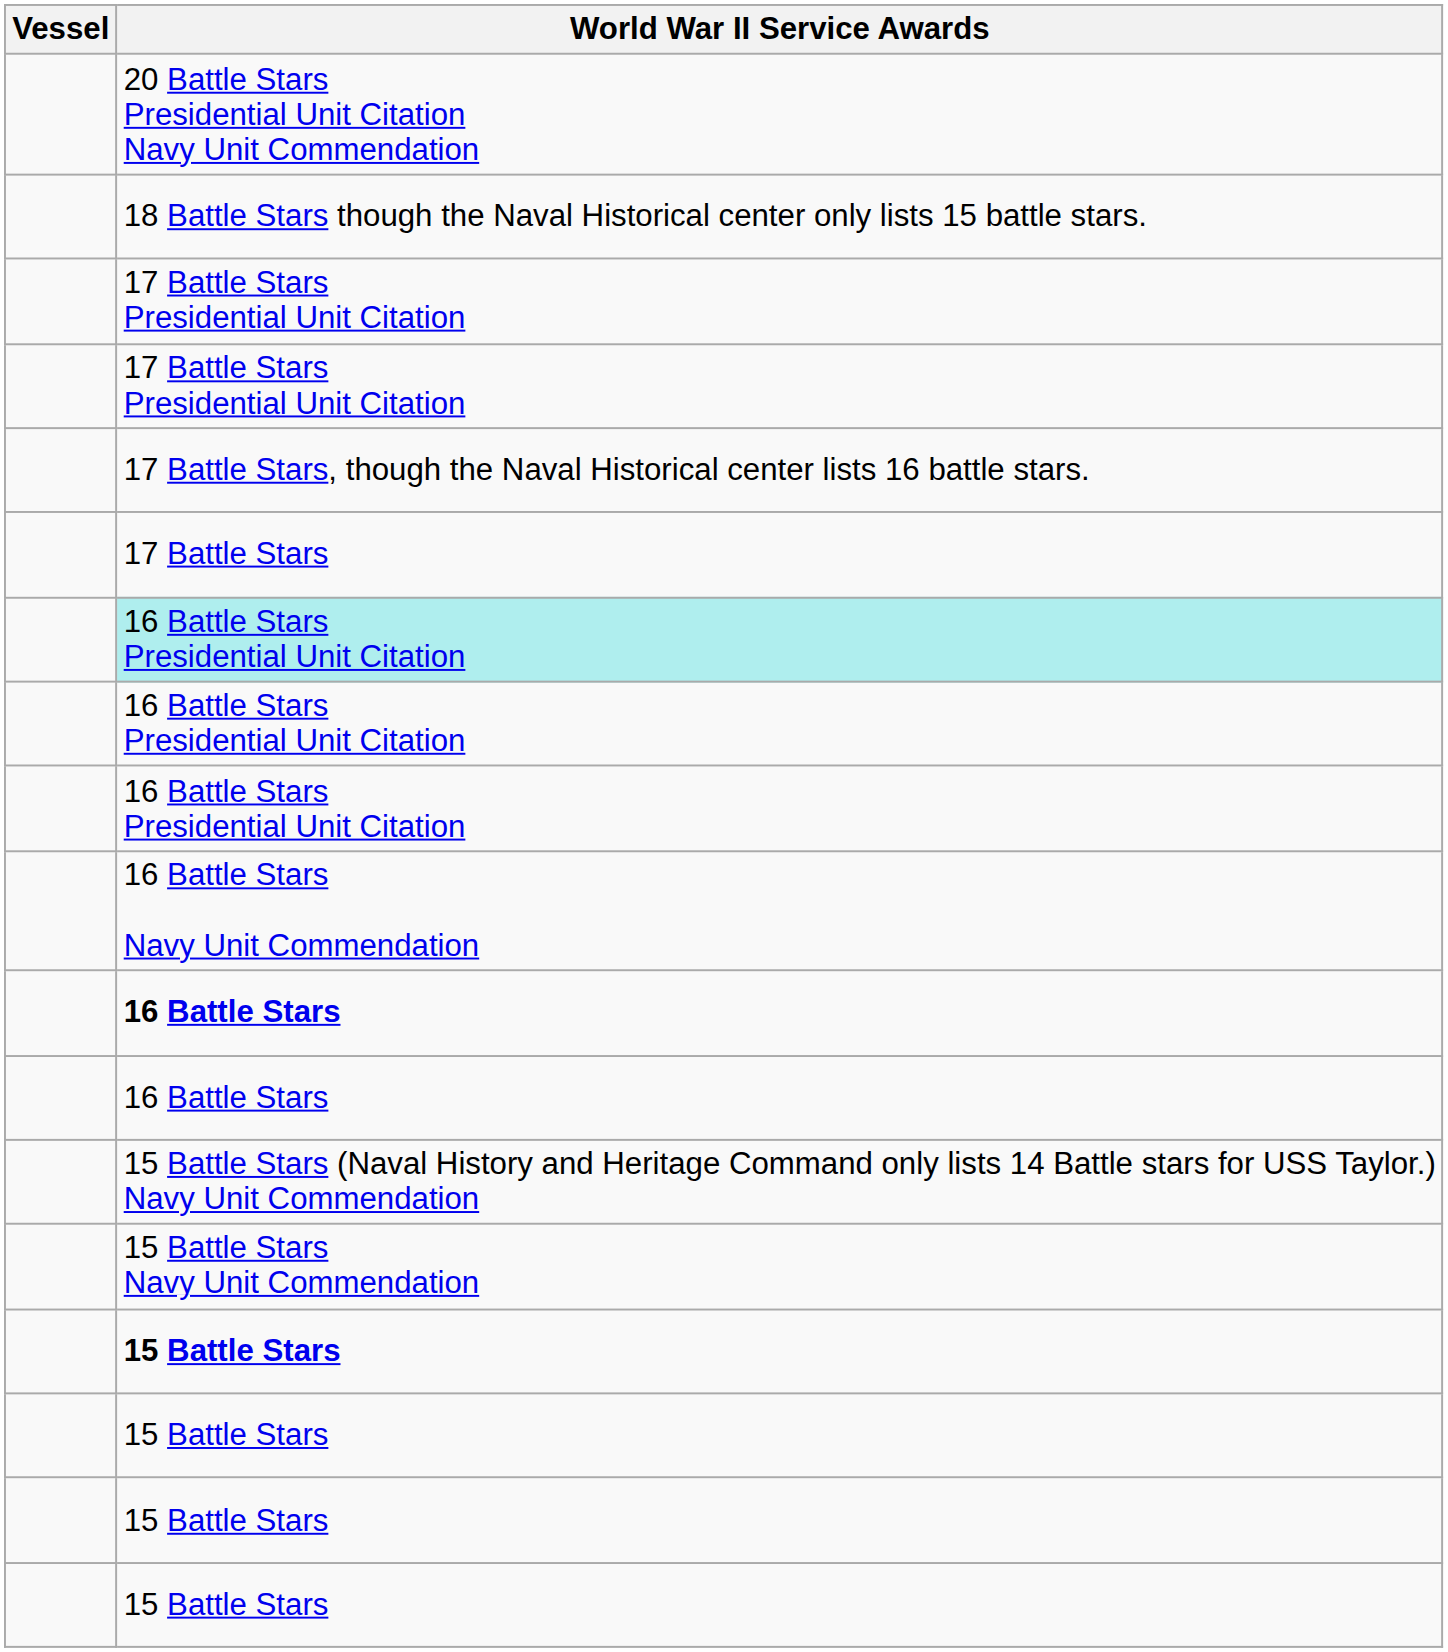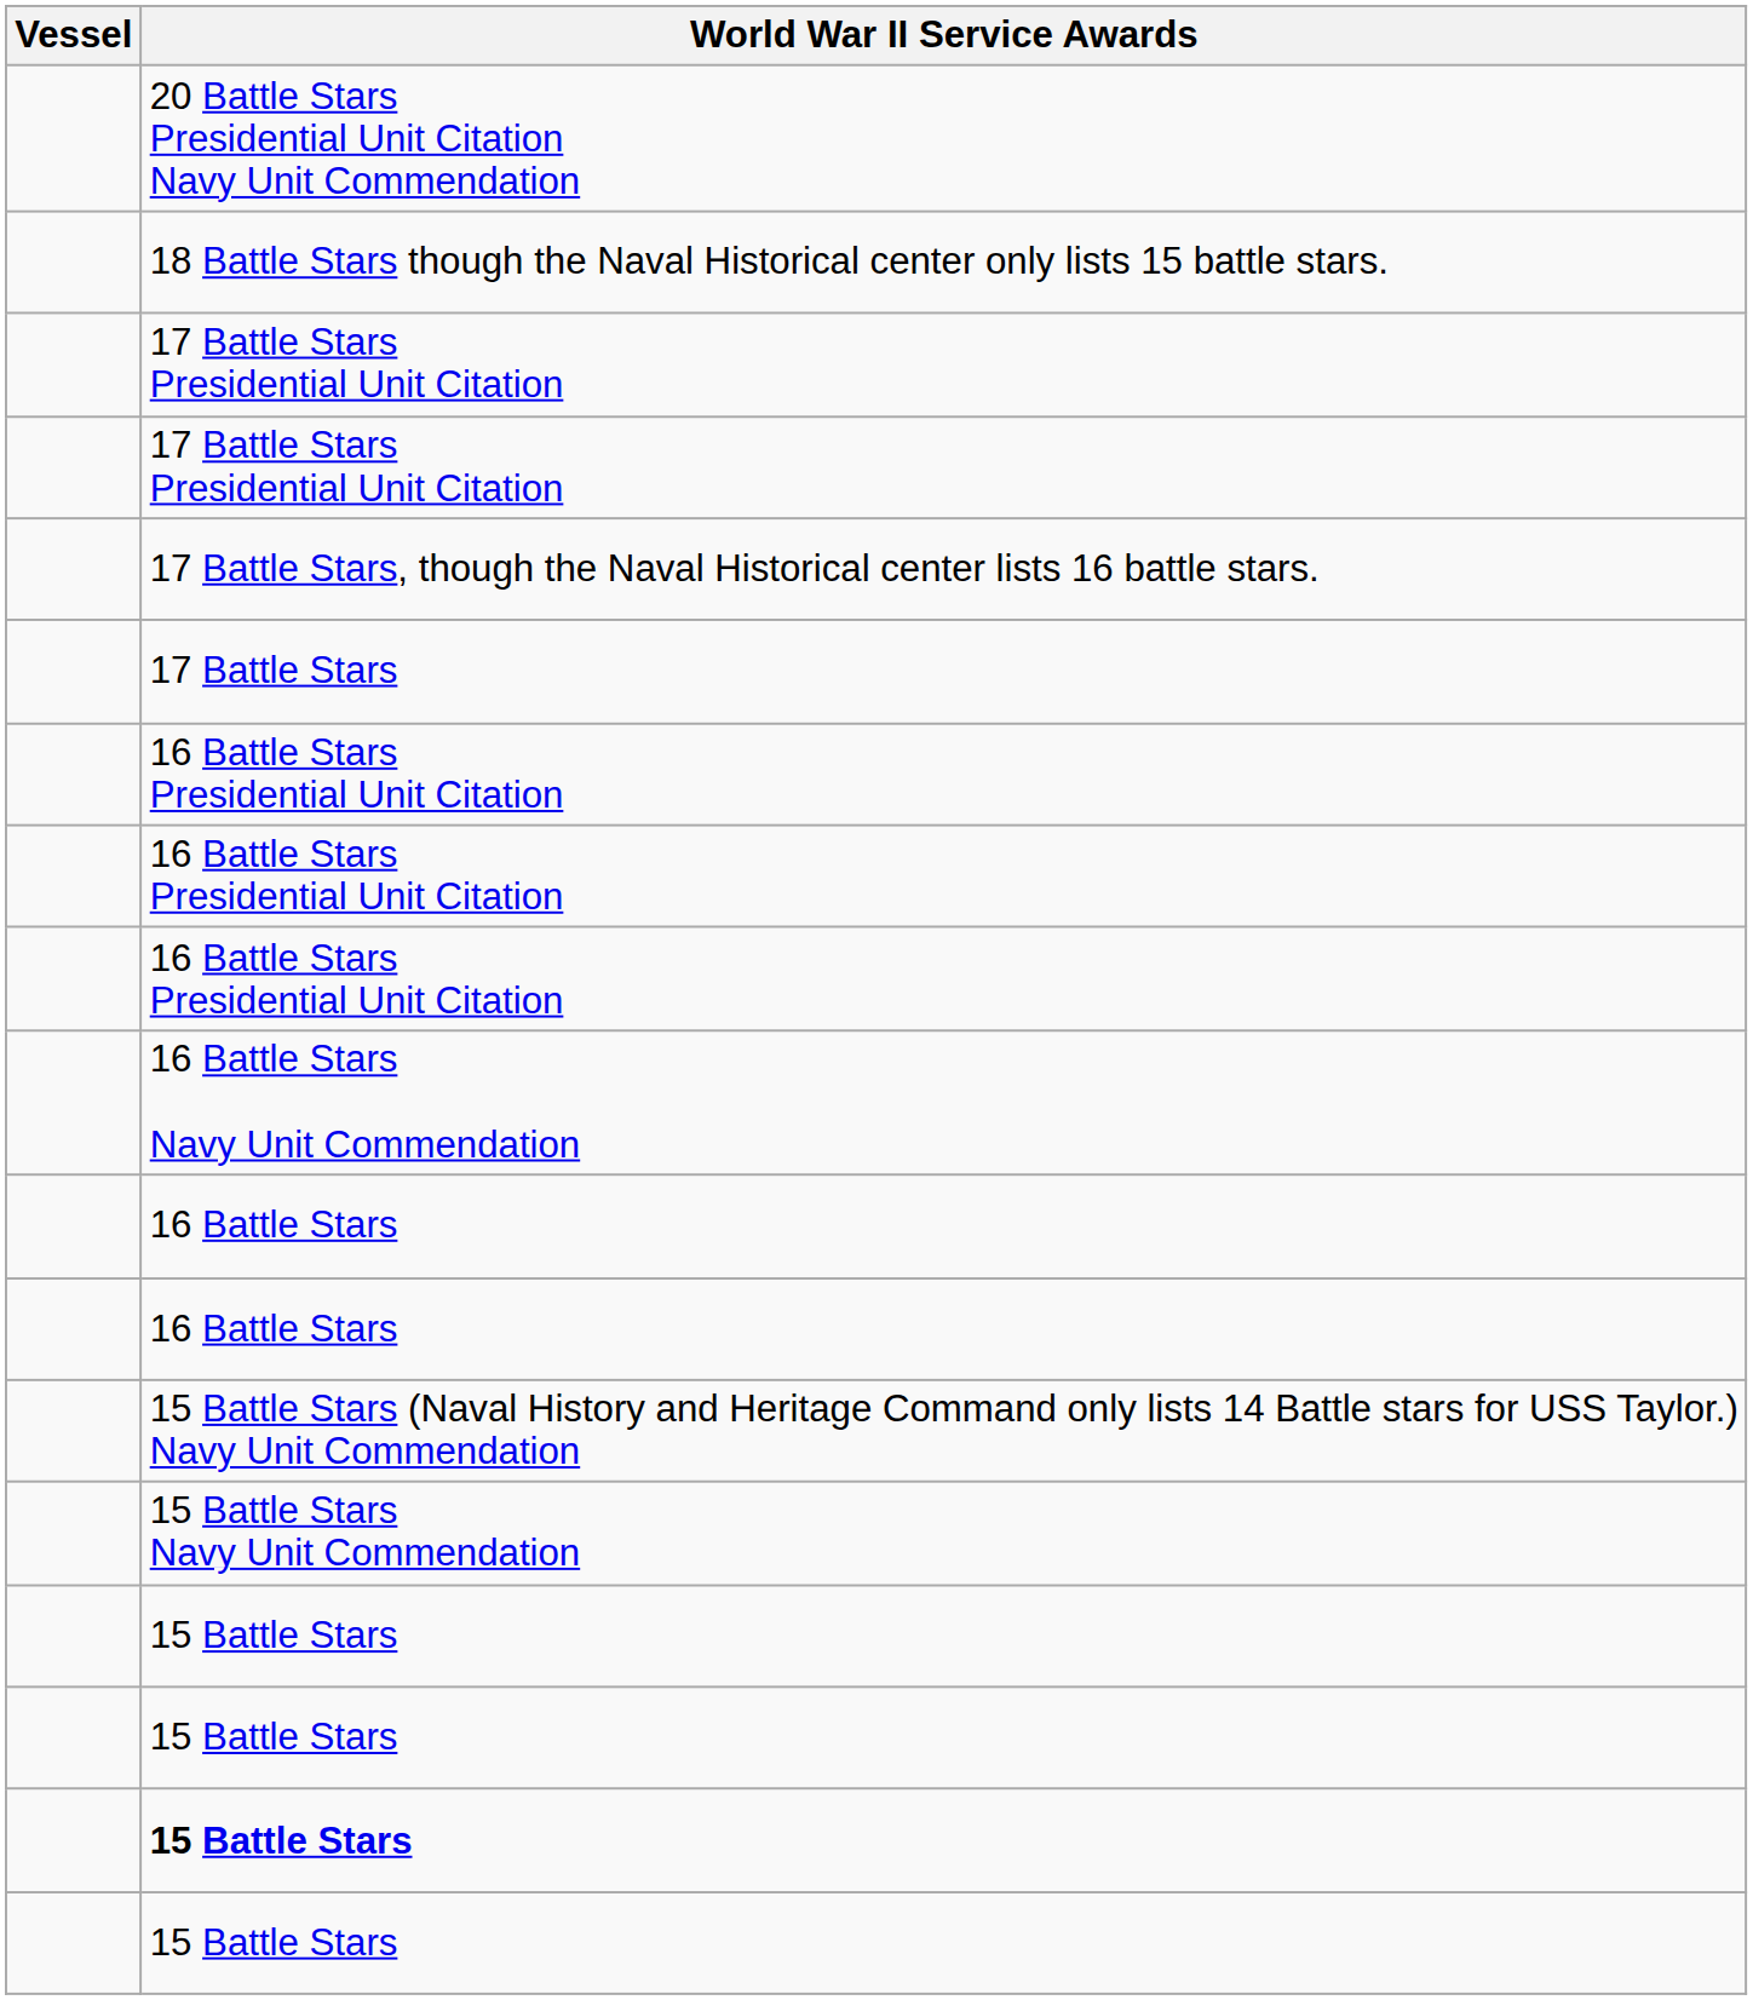row 8 | World War II Service Awards: paleturquoise background -> no background
row 12 | World War II Service Awards: bold -> normal
row 16 | World War II Service Awards: bold -> normal
row 18 | World War II Service Awards: normal -> bold
